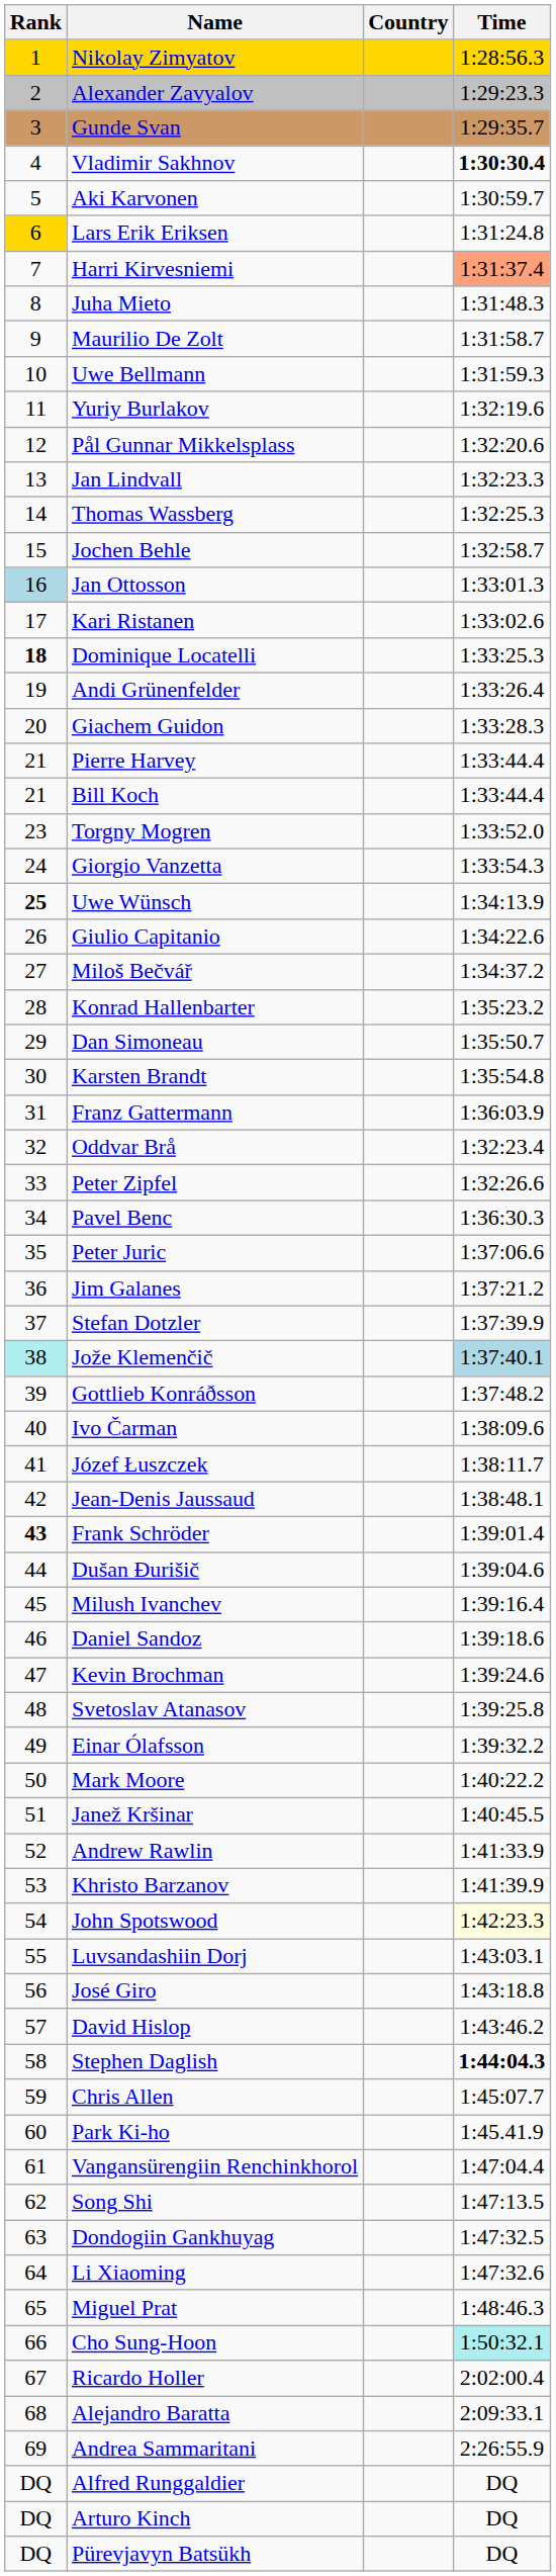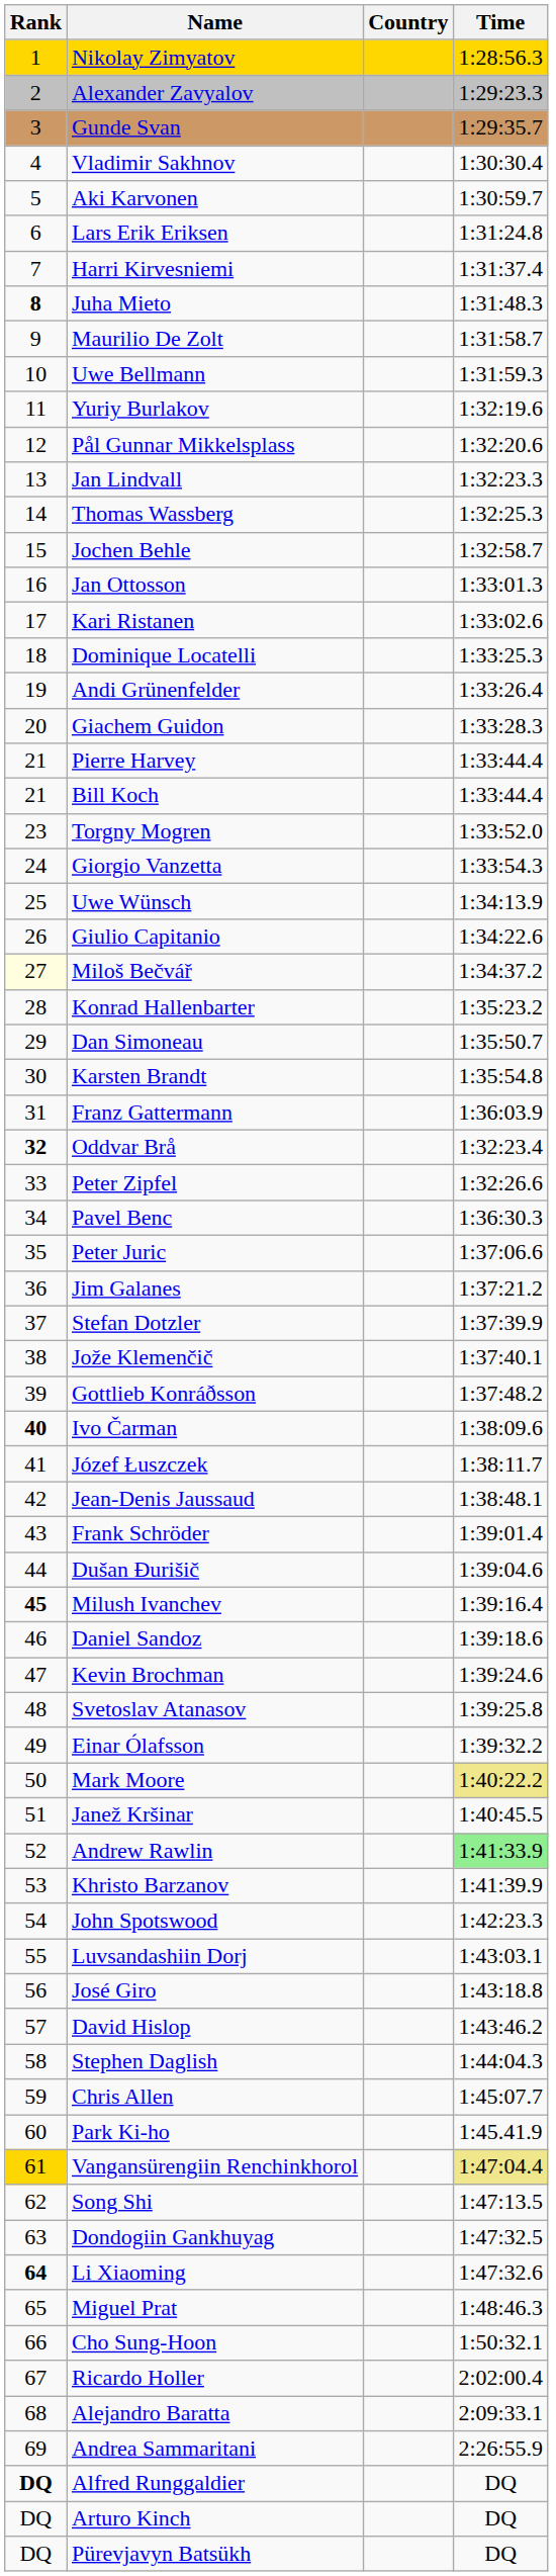Vladimir Sakhnov | Time: bold -> normal
Lars Erik Eriksen | Rank: gold background -> no background
Harri Kirvesniemi | Time: lightsalmon background -> no background
Juha Mieto | Rank: normal -> bold
Jan Ottosson | Rank: lightblue background -> no background
Dominique Locatelli | Rank: bold -> normal
Uwe Wünsch | Rank: bold -> normal
Miloš Bečvář | Rank: no background -> lightyellow background
Oddvar Brå | Rank: normal -> bold
Jože Klemenčič | Rank: paleturquoise background -> no background
Jože Klemenčič | Time: lightblue background -> no background
Ivo Čarman | Rank: normal -> bold
Frank Schröder | Rank: bold -> normal
Milush Ivanchev | Rank: normal -> bold
Mark Moore | Time: no background -> khaki background
Andrew Rawlin | Time: no background -> lightgreen background
John Spotswood | Time: lightyellow background -> no background
Stephen Daglish | Time: bold -> normal
Vangansürengiin Renchinkhorol | Rank: no background -> gold background
Vangansürengiin Renchinkhorol | Time: no background -> khaki background
Li Xiaoming | Rank: normal -> bold
Cho Sung-Hoon | Time: paleturquoise background -> no background
Alfred Runggaldier | Rank: normal -> bold
